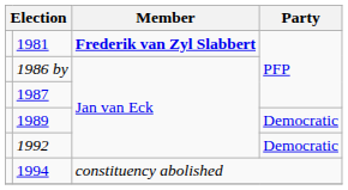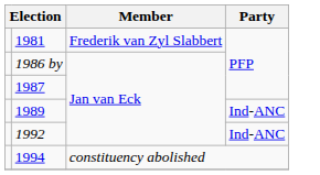1981 | Member: bold -> normal
1989 | Party: Democratic -> Ind-ANC
1992 | Party: Democratic -> Ind-ANC
